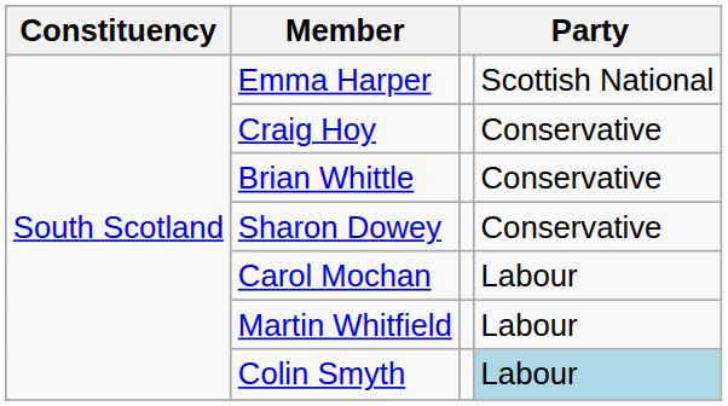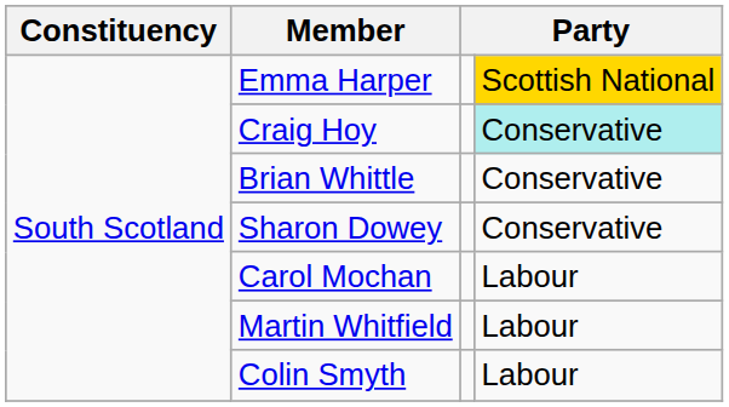Emma Harper | column 4: no background -> gold background
Craig Hoy | column 4: no background -> paleturquoise background
Colin Smyth | column 4: lightblue background -> no background
